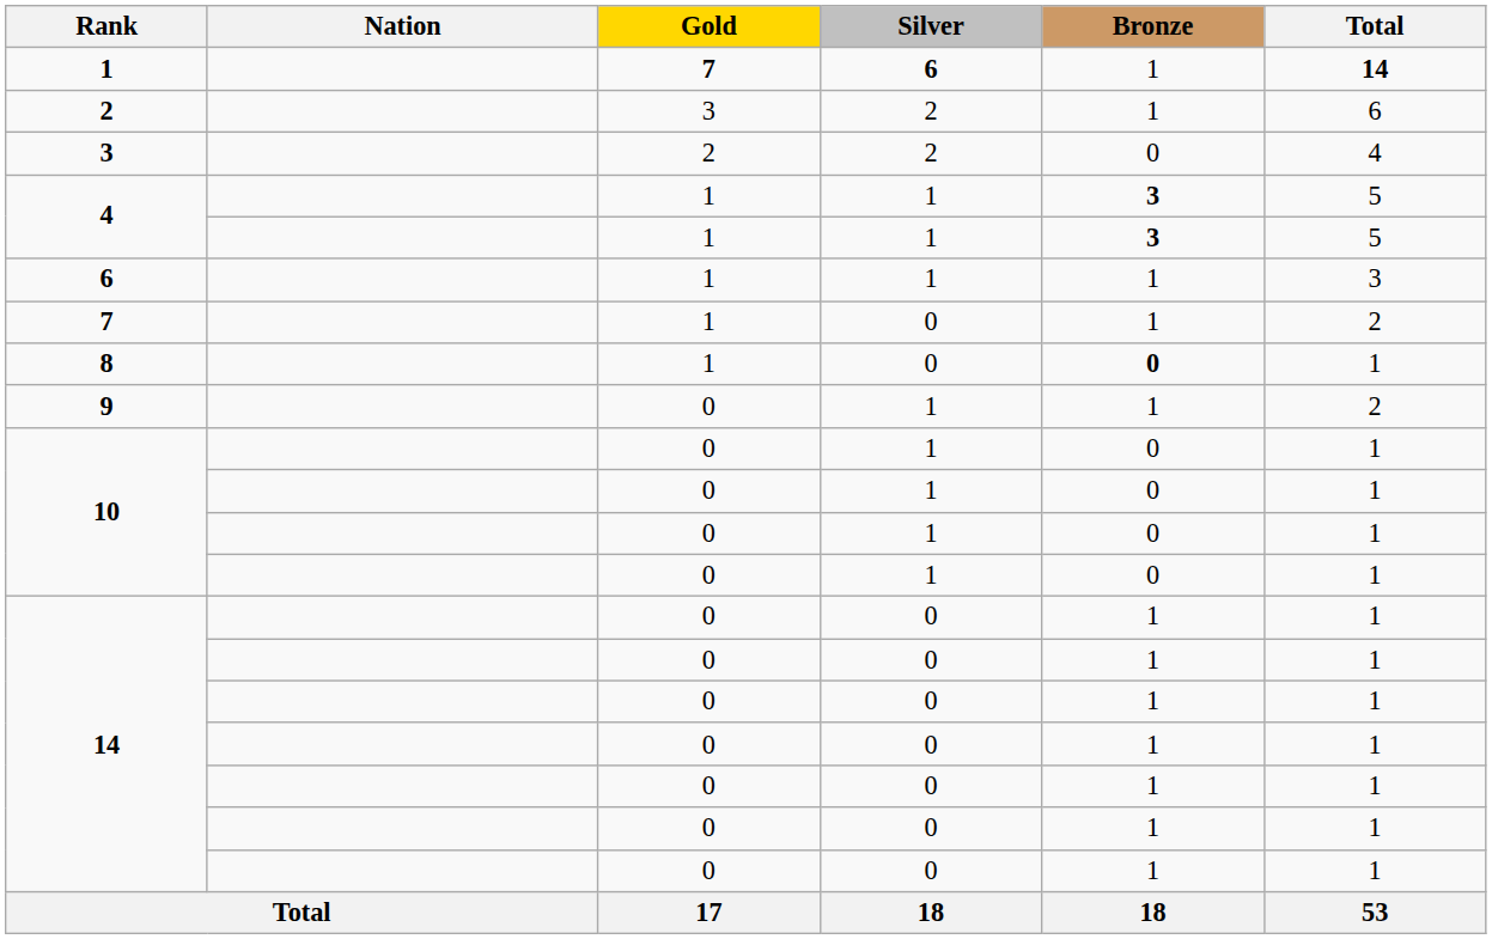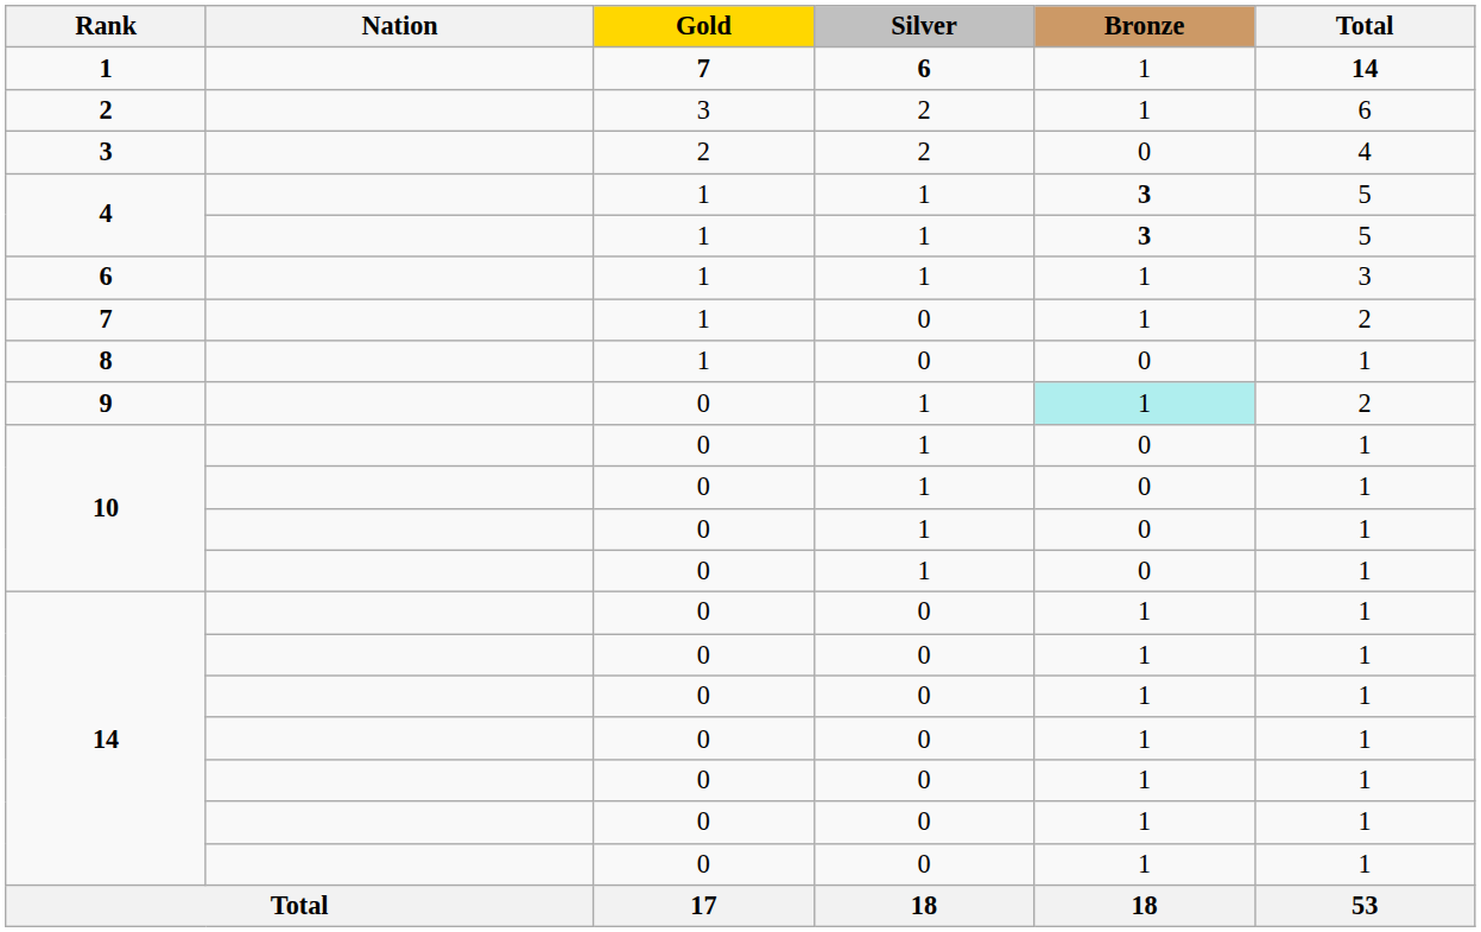8 | Bronze: bold -> normal
9 | Bronze: no background -> paleturquoise background
